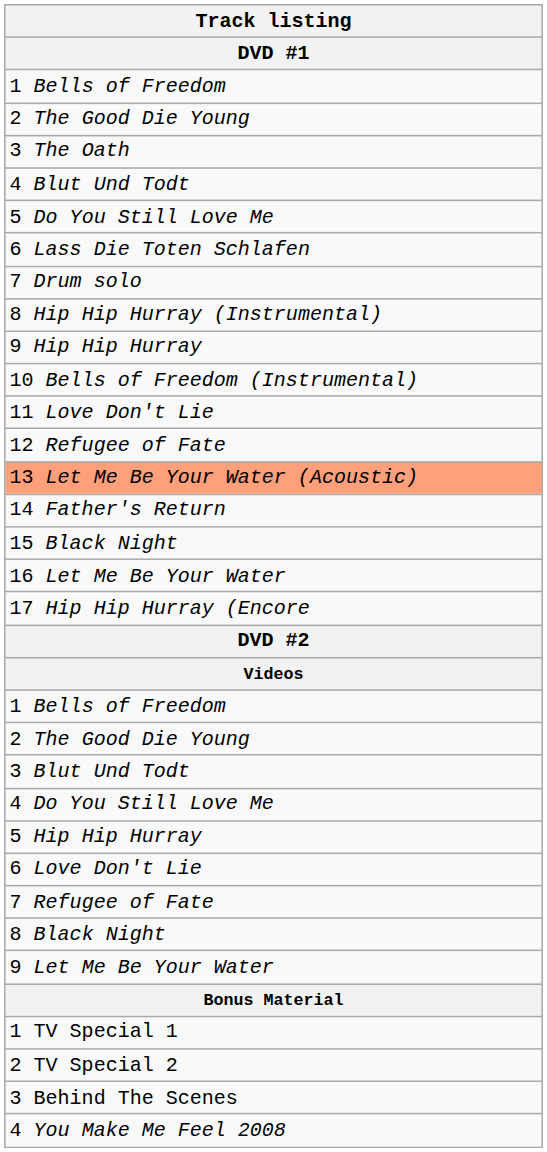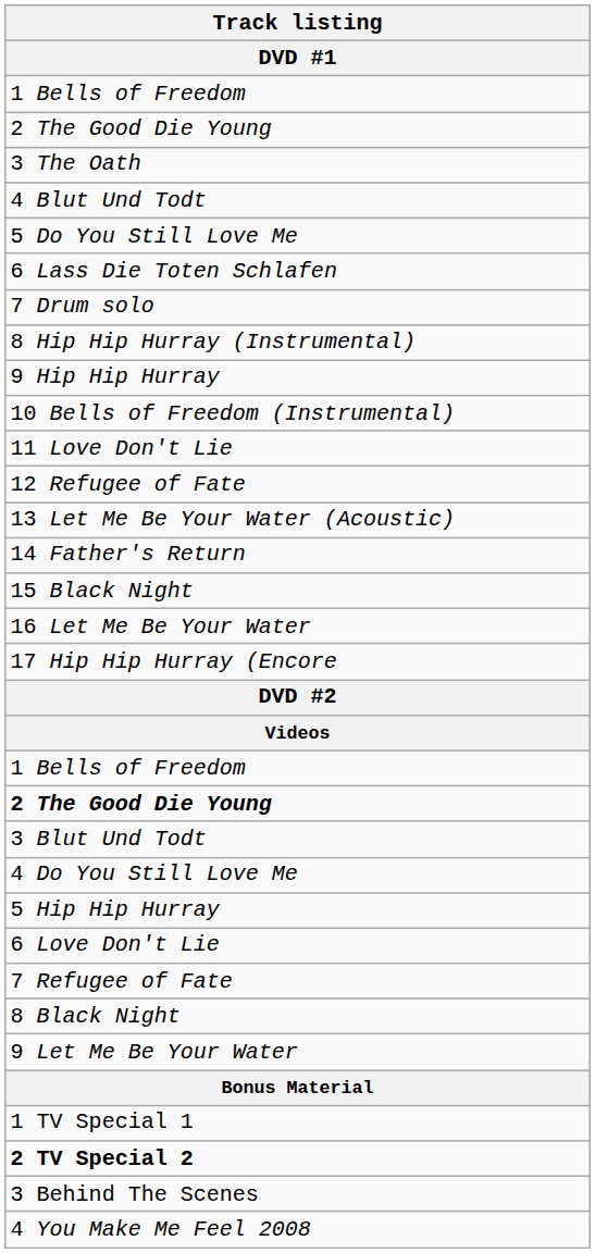row 15 | column 1: lightsalmon background -> no background
row 23 | column 1: normal -> bold
row 33 | column 1: normal -> bold
